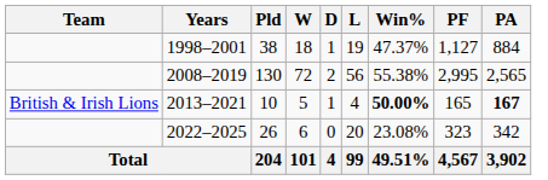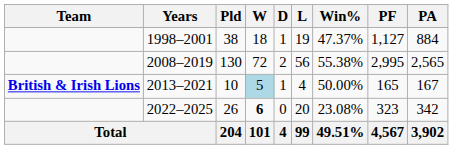2013–2021 | Team: normal -> bold
2013–2021 | W: no background -> lightblue background
2013–2021 | Win%: bold -> normal
2013–2021 | PA: bold -> normal
2022–2025 | W: normal -> bold
